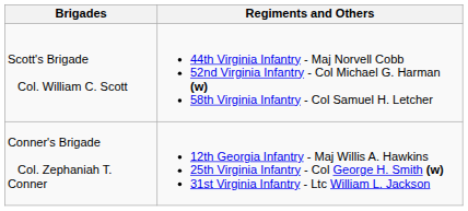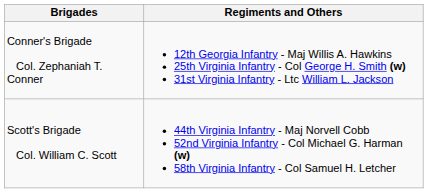rows swapped: Conner's Brigade Col. Zephaniah T. Conner <-> Scott's Brigade Col. William C. Scott
